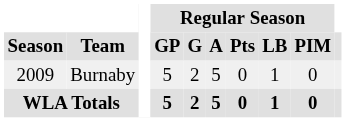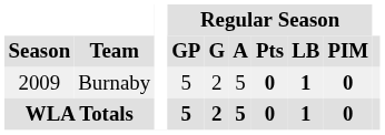Burnaby | Regular Season / Pts: normal -> bold
Burnaby | Regular Season / LB: normal -> bold
Burnaby | Regular Season / PIM: normal -> bold
